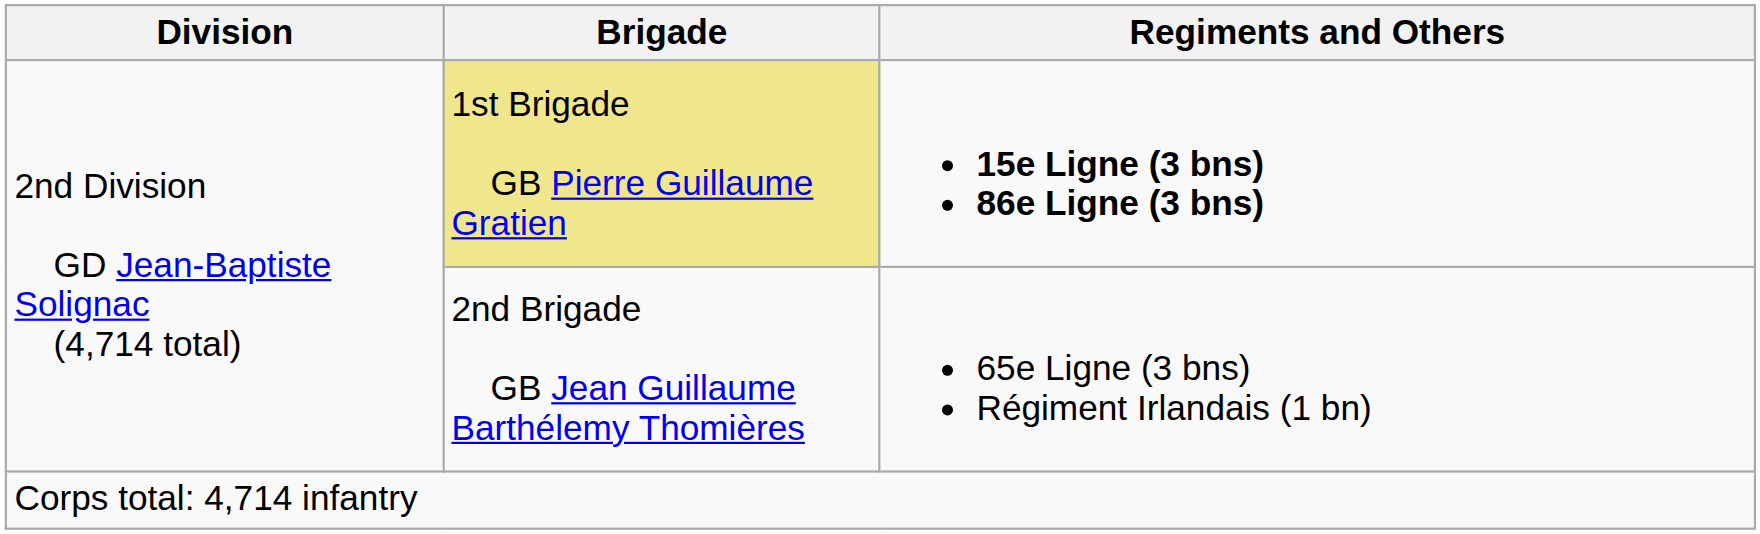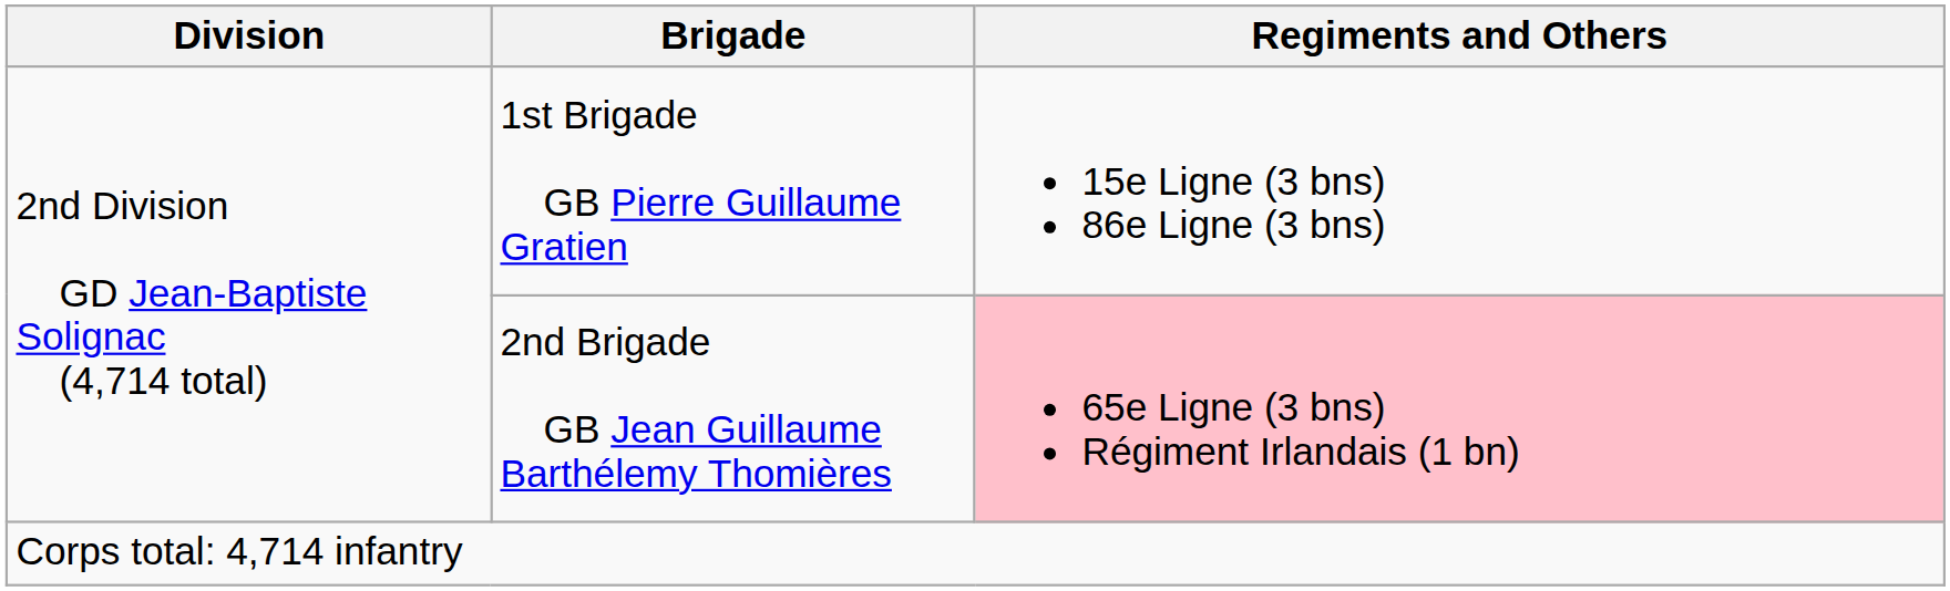row 2 | Brigade: khaki background -> no background
row 2 | Regiments and Others: bold -> normal
row 3 | Regiments and Others: no background -> pink background
